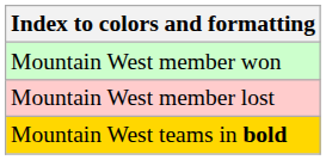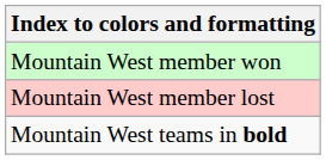row 4 | column 1: gold background -> no background
